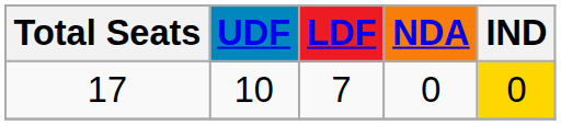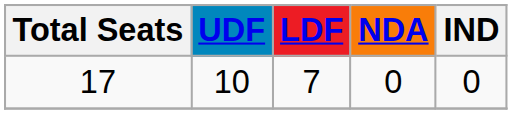17 | IND: gold background -> no background
